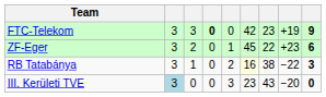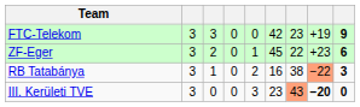FTC-Telekom | column 4: bold -> normal
RB Tatabánya | column 6: lightyellow background -> no background
RB Tatabánya | column 8: no background -> lightsalmon background
III. Kerületi TVE | column 2: lightblue background -> no background
III. Kerületi TVE | column 7: no background -> lightsalmon background
III. Kerületi TVE | column 8: normal -> bold
